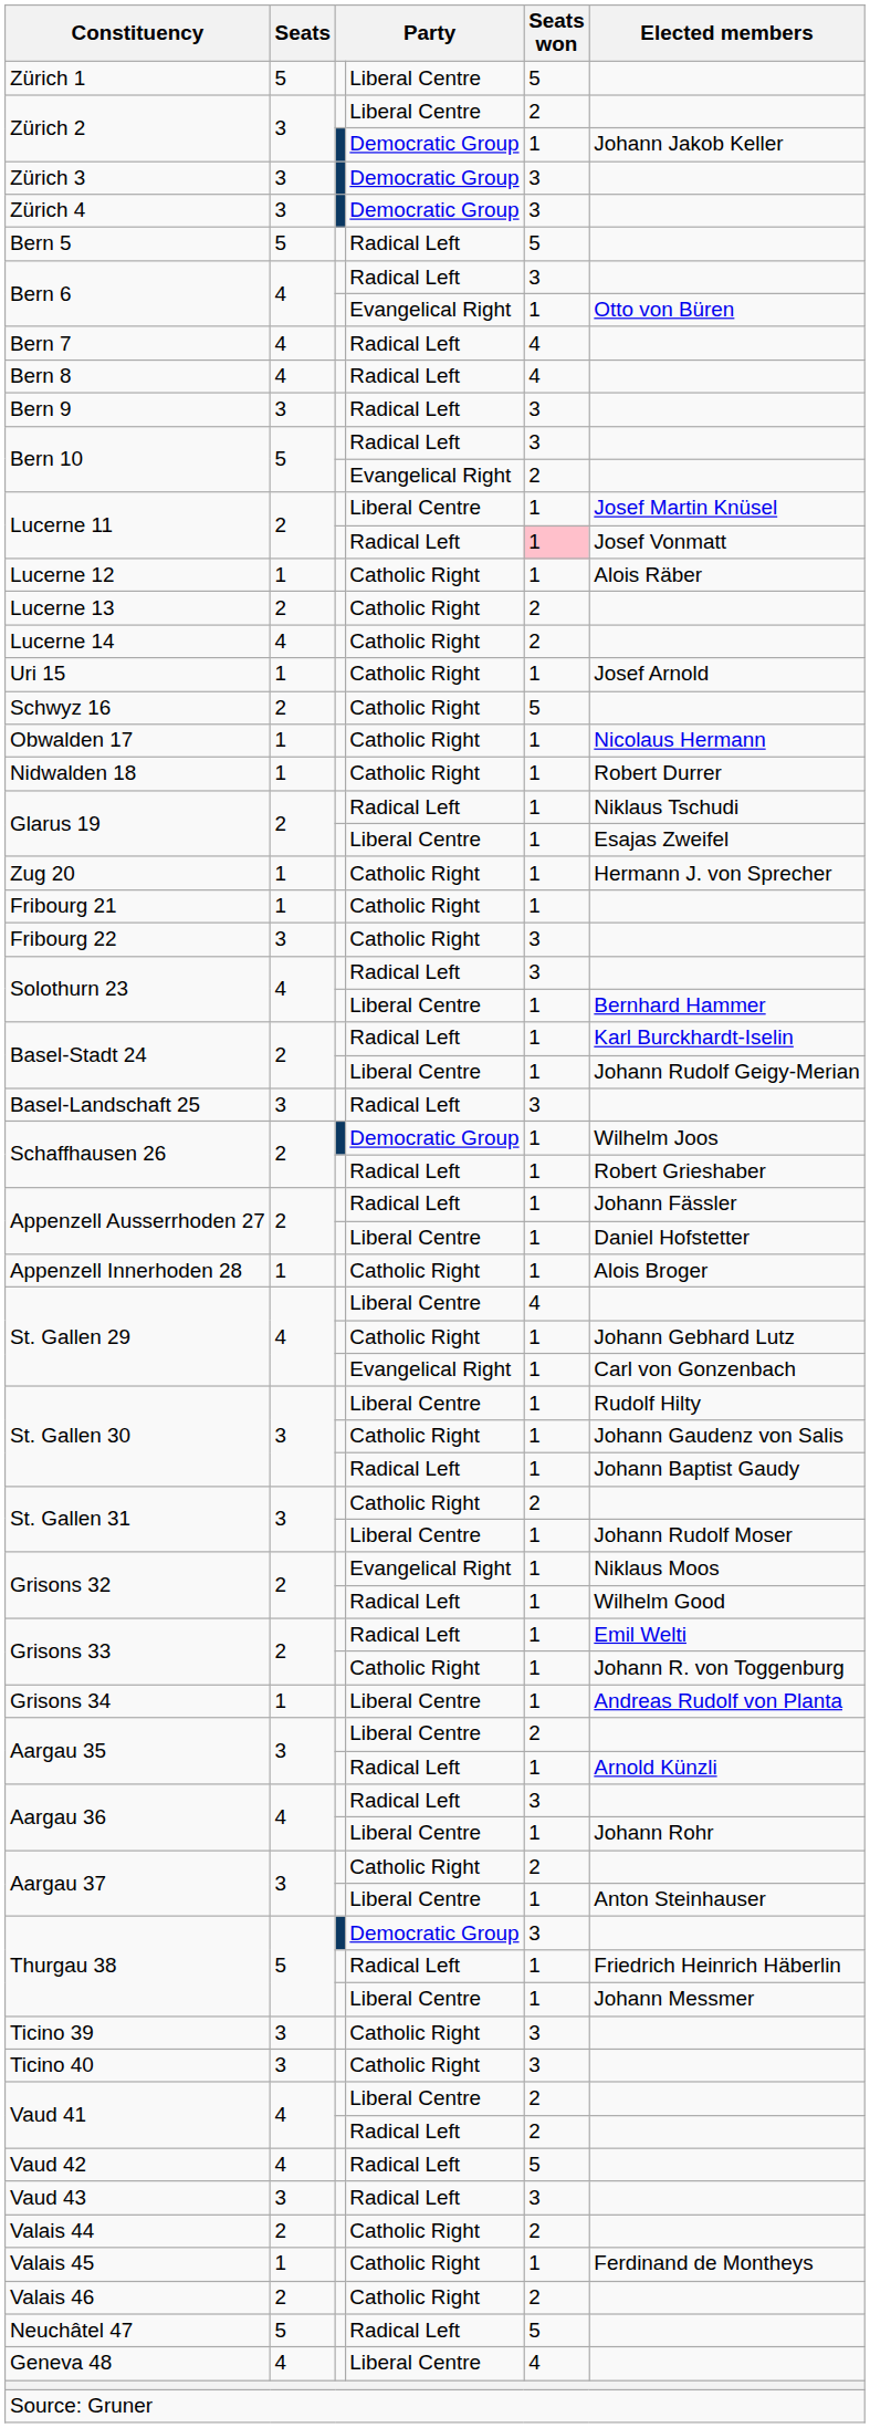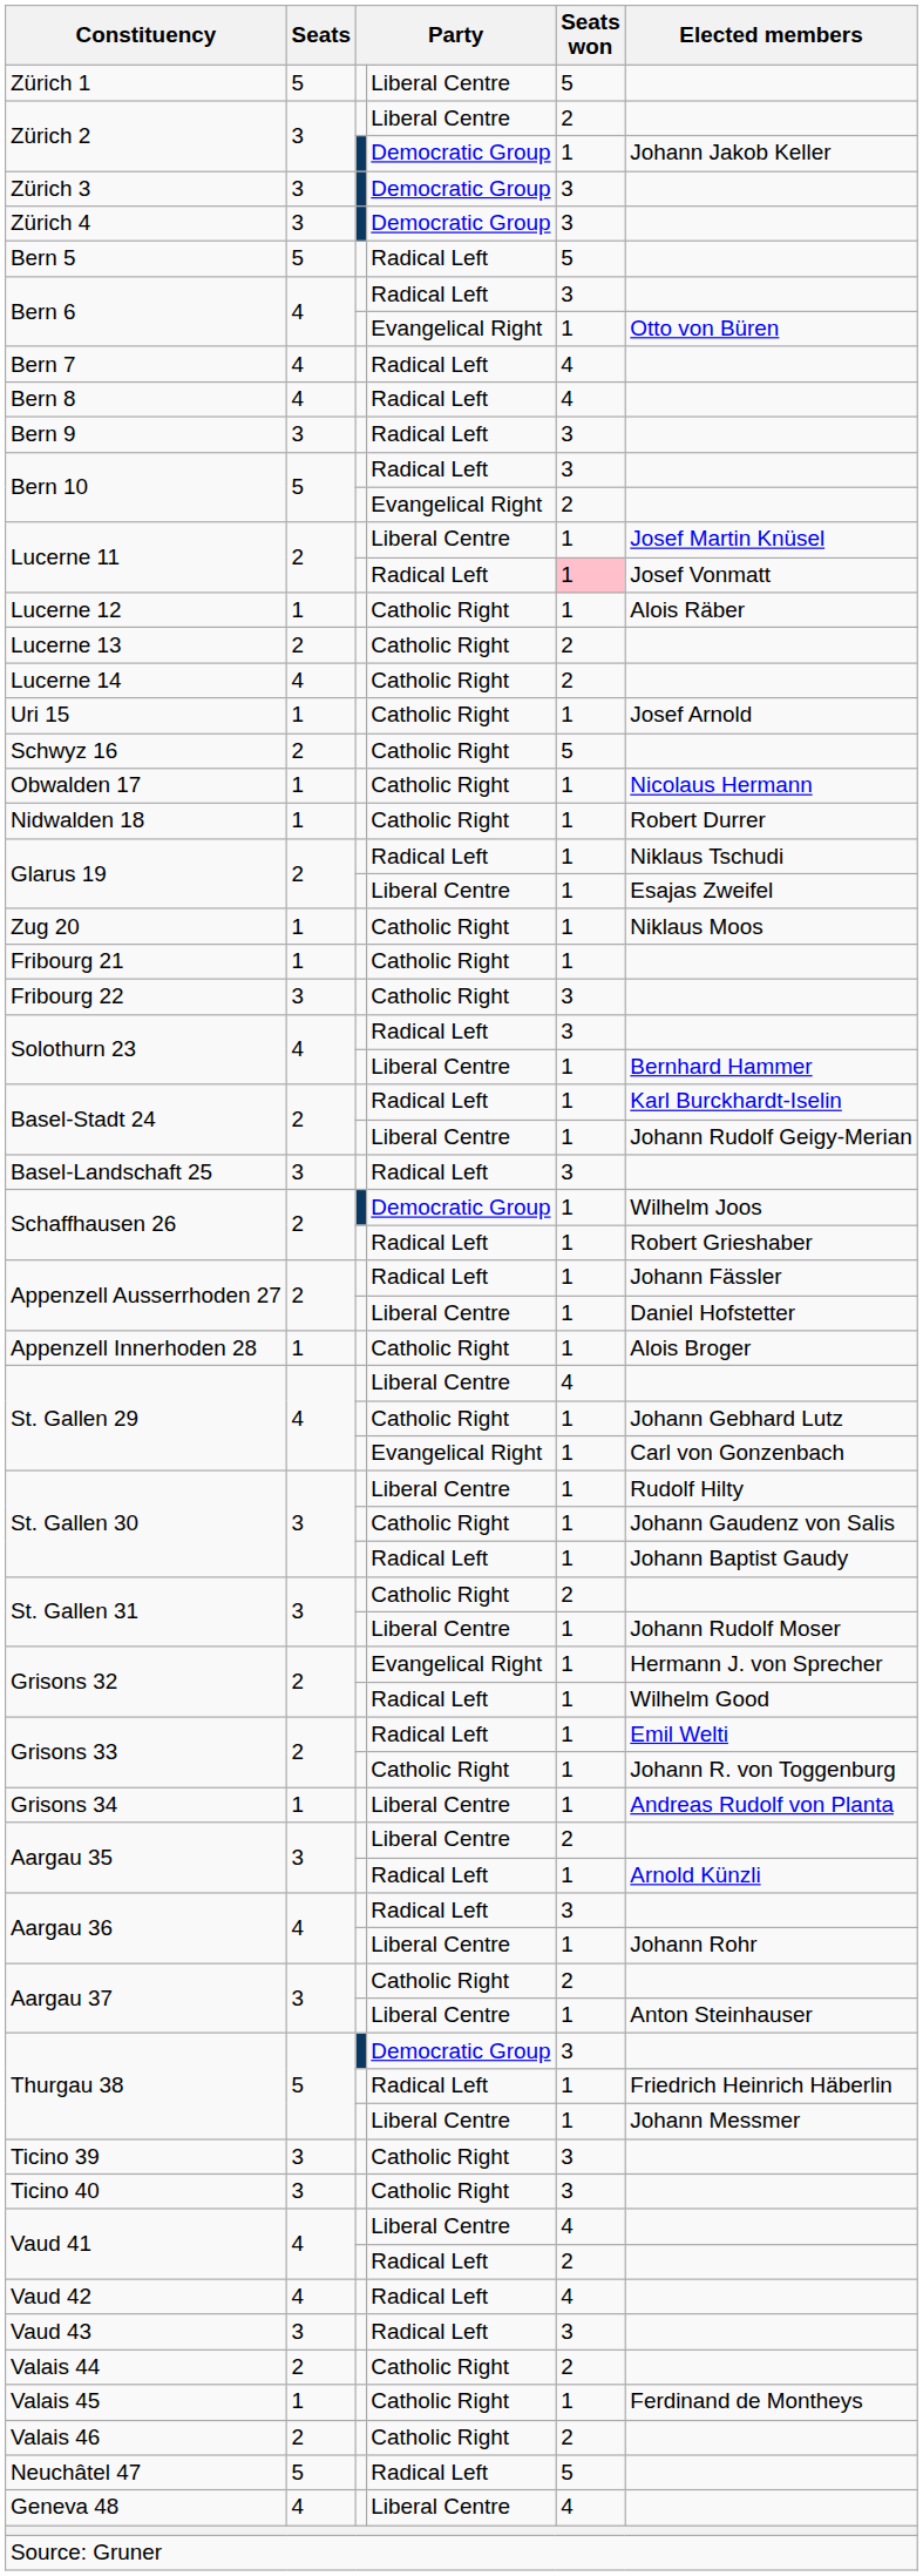Zug 20 | Elected members: Hermann J. von Sprecher -> Niklaus Moos
Grisons 32 / Evangelical Right | Elected members: Niklaus Moos -> Hermann J. von Sprecher
Vaud 41 / Liberal Centre | Seats won: 2 -> 4
Vaud 42 | Seats won: 5 -> 4
